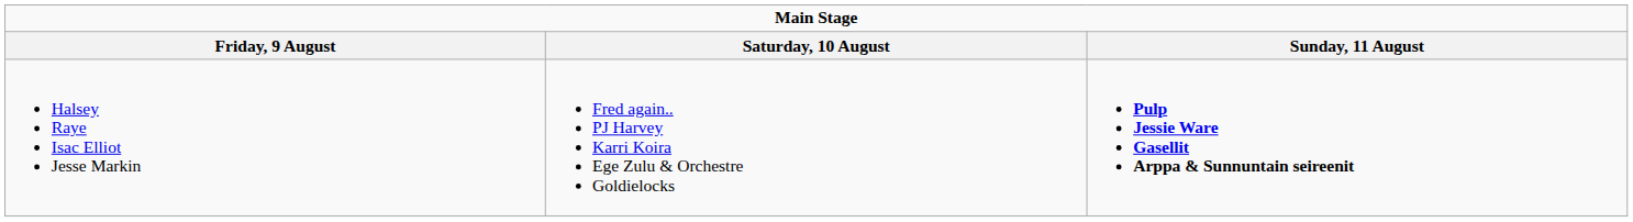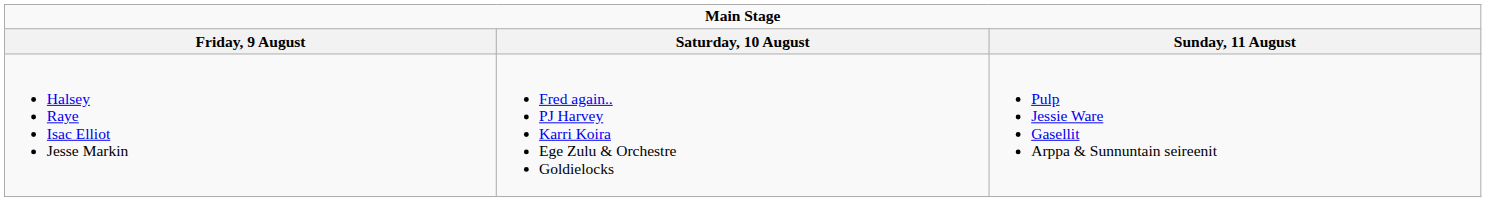Halsey Raye Isac Elliot Jesse Markin | Sunday, 11 August: bold -> normal
